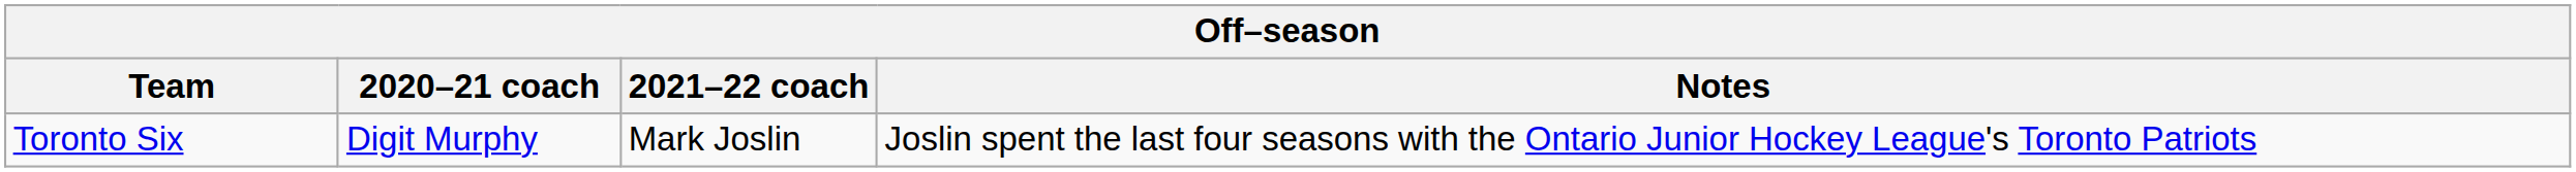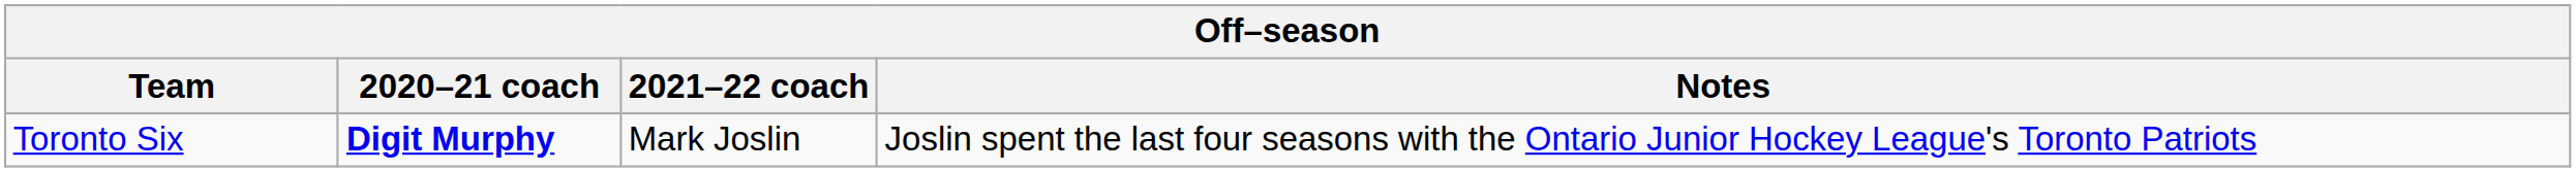Toronto Six | 2020–21 coach: normal -> bold
